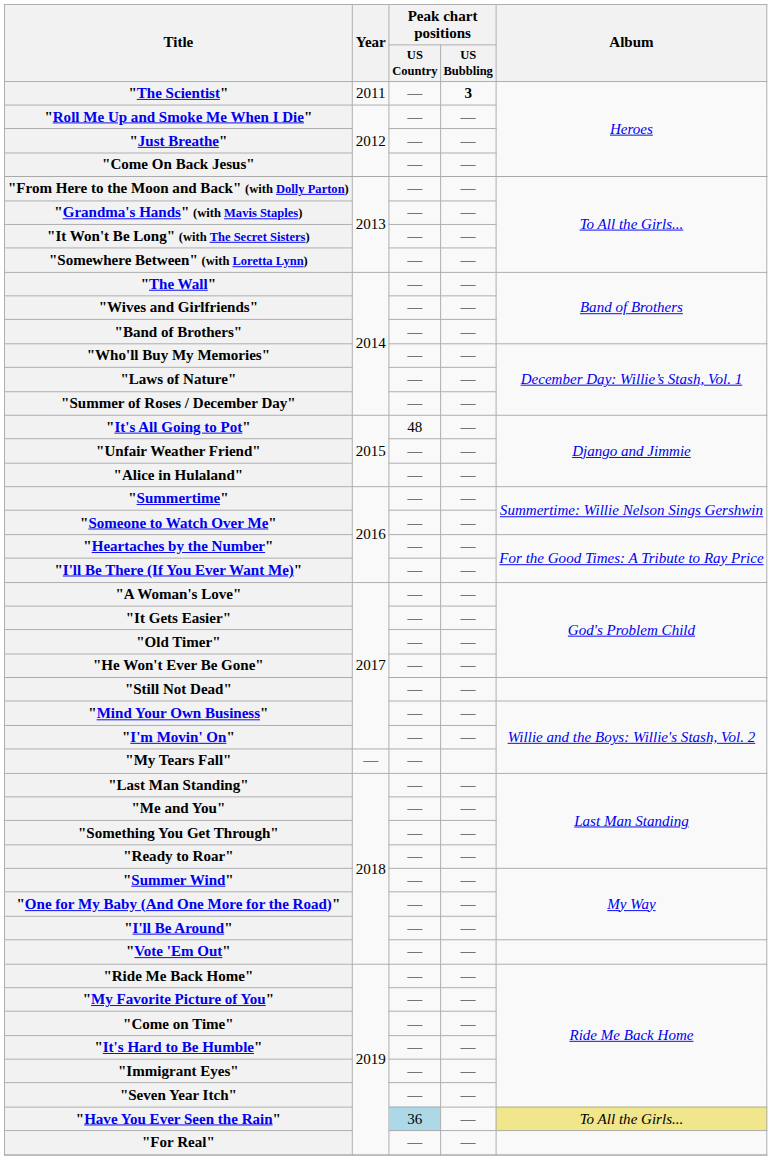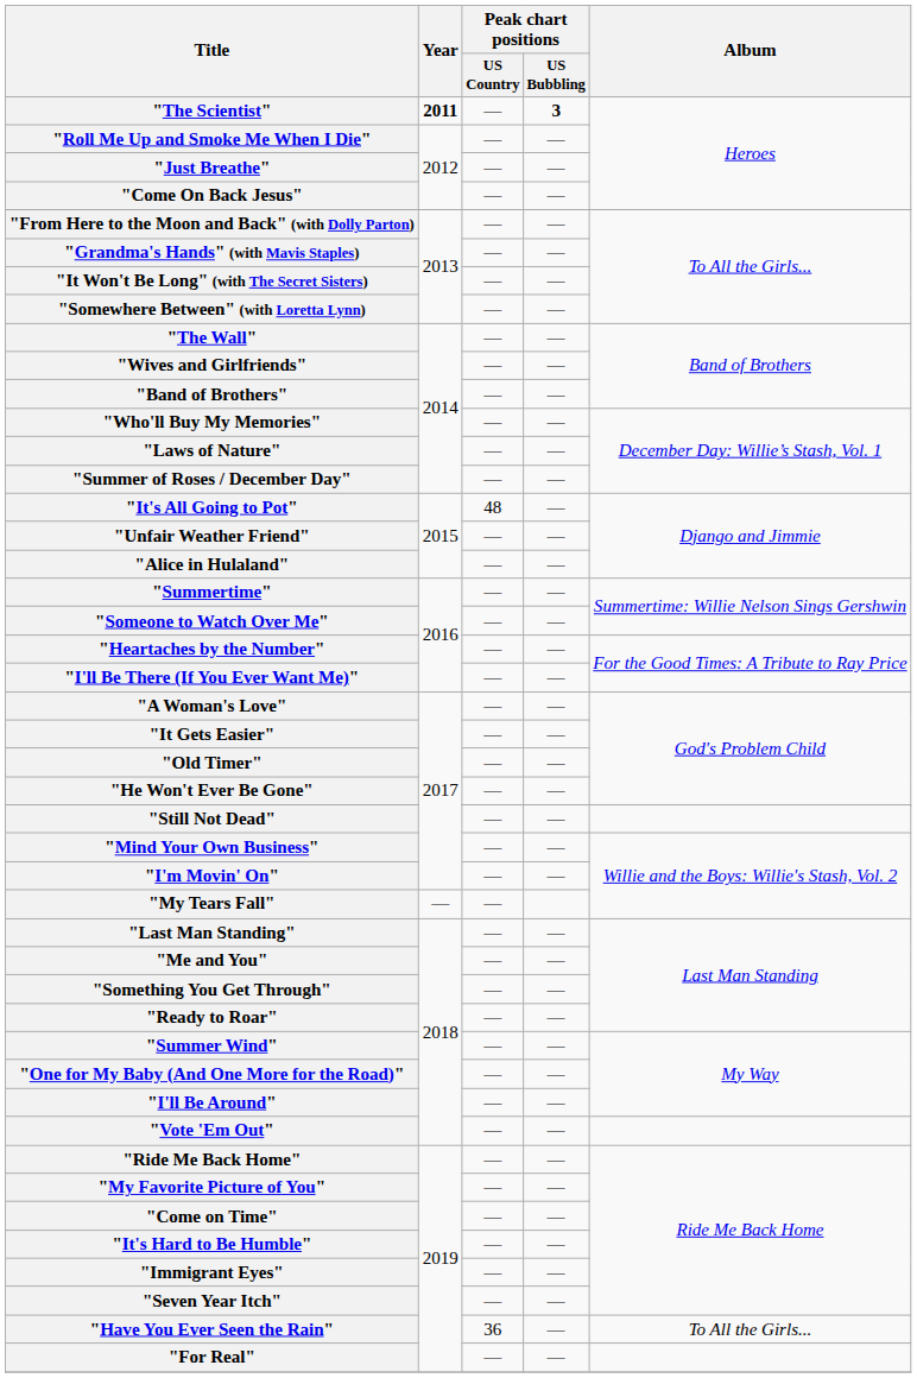"The Scientist" | Year: normal -> bold
"Have You Ever Seen the Rain" | Peak chart positions / US Country: lightblue background -> no background
"Have You Ever Seen the Rain" | Album: khaki background -> no background
